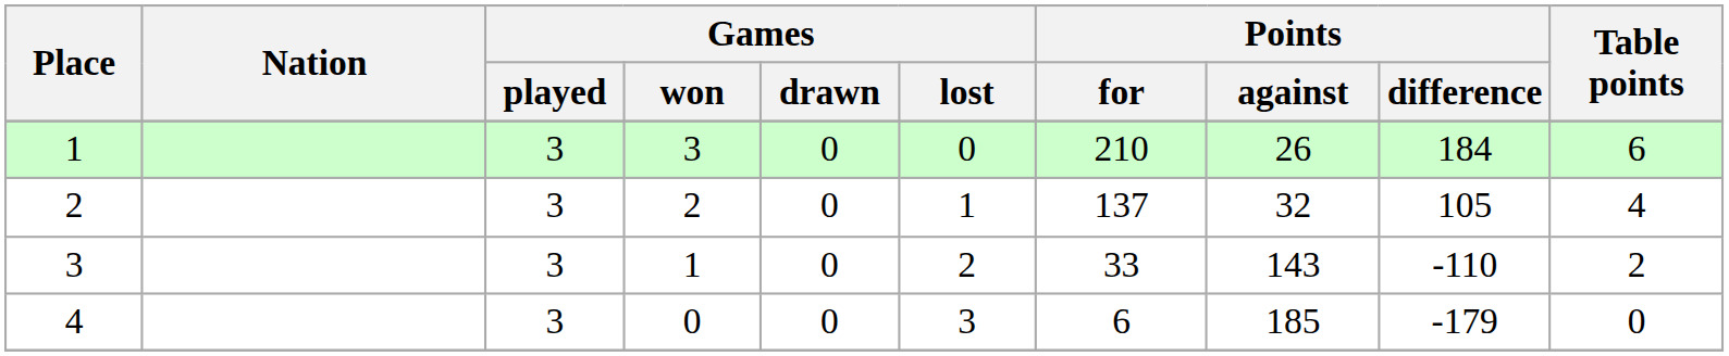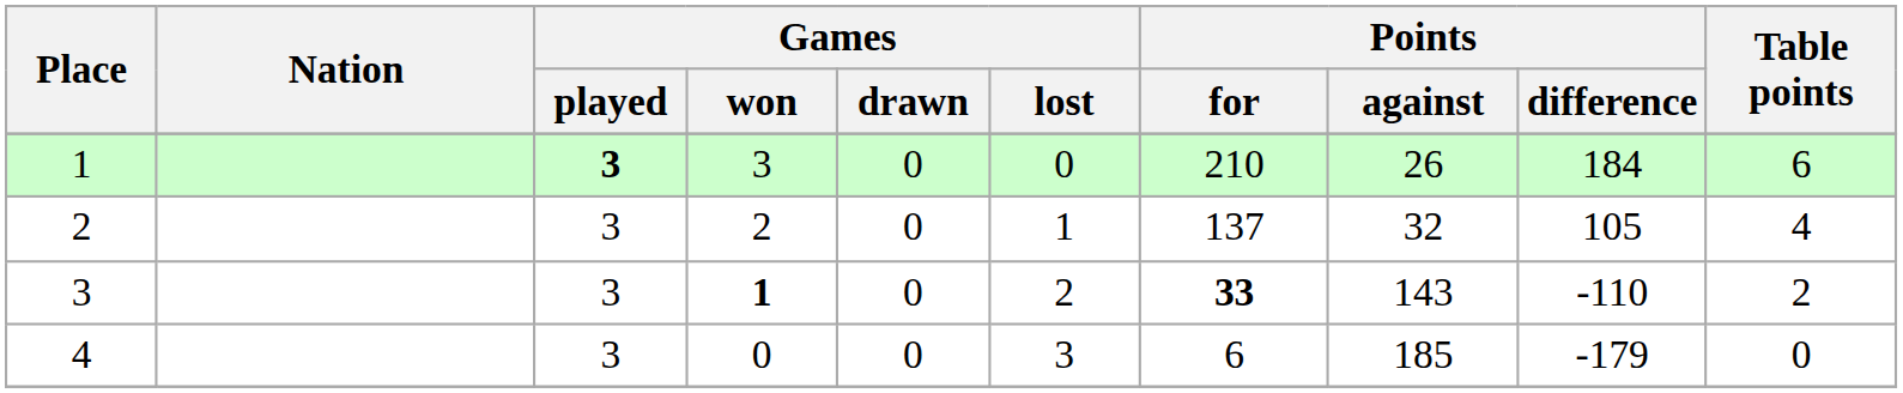row 3 | Games / played: normal -> bold
row 5 | Games / won: normal -> bold
row 5 | Points / for: normal -> bold
